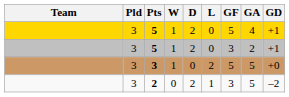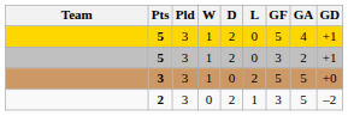columns swapped: Pts <-> Pld
